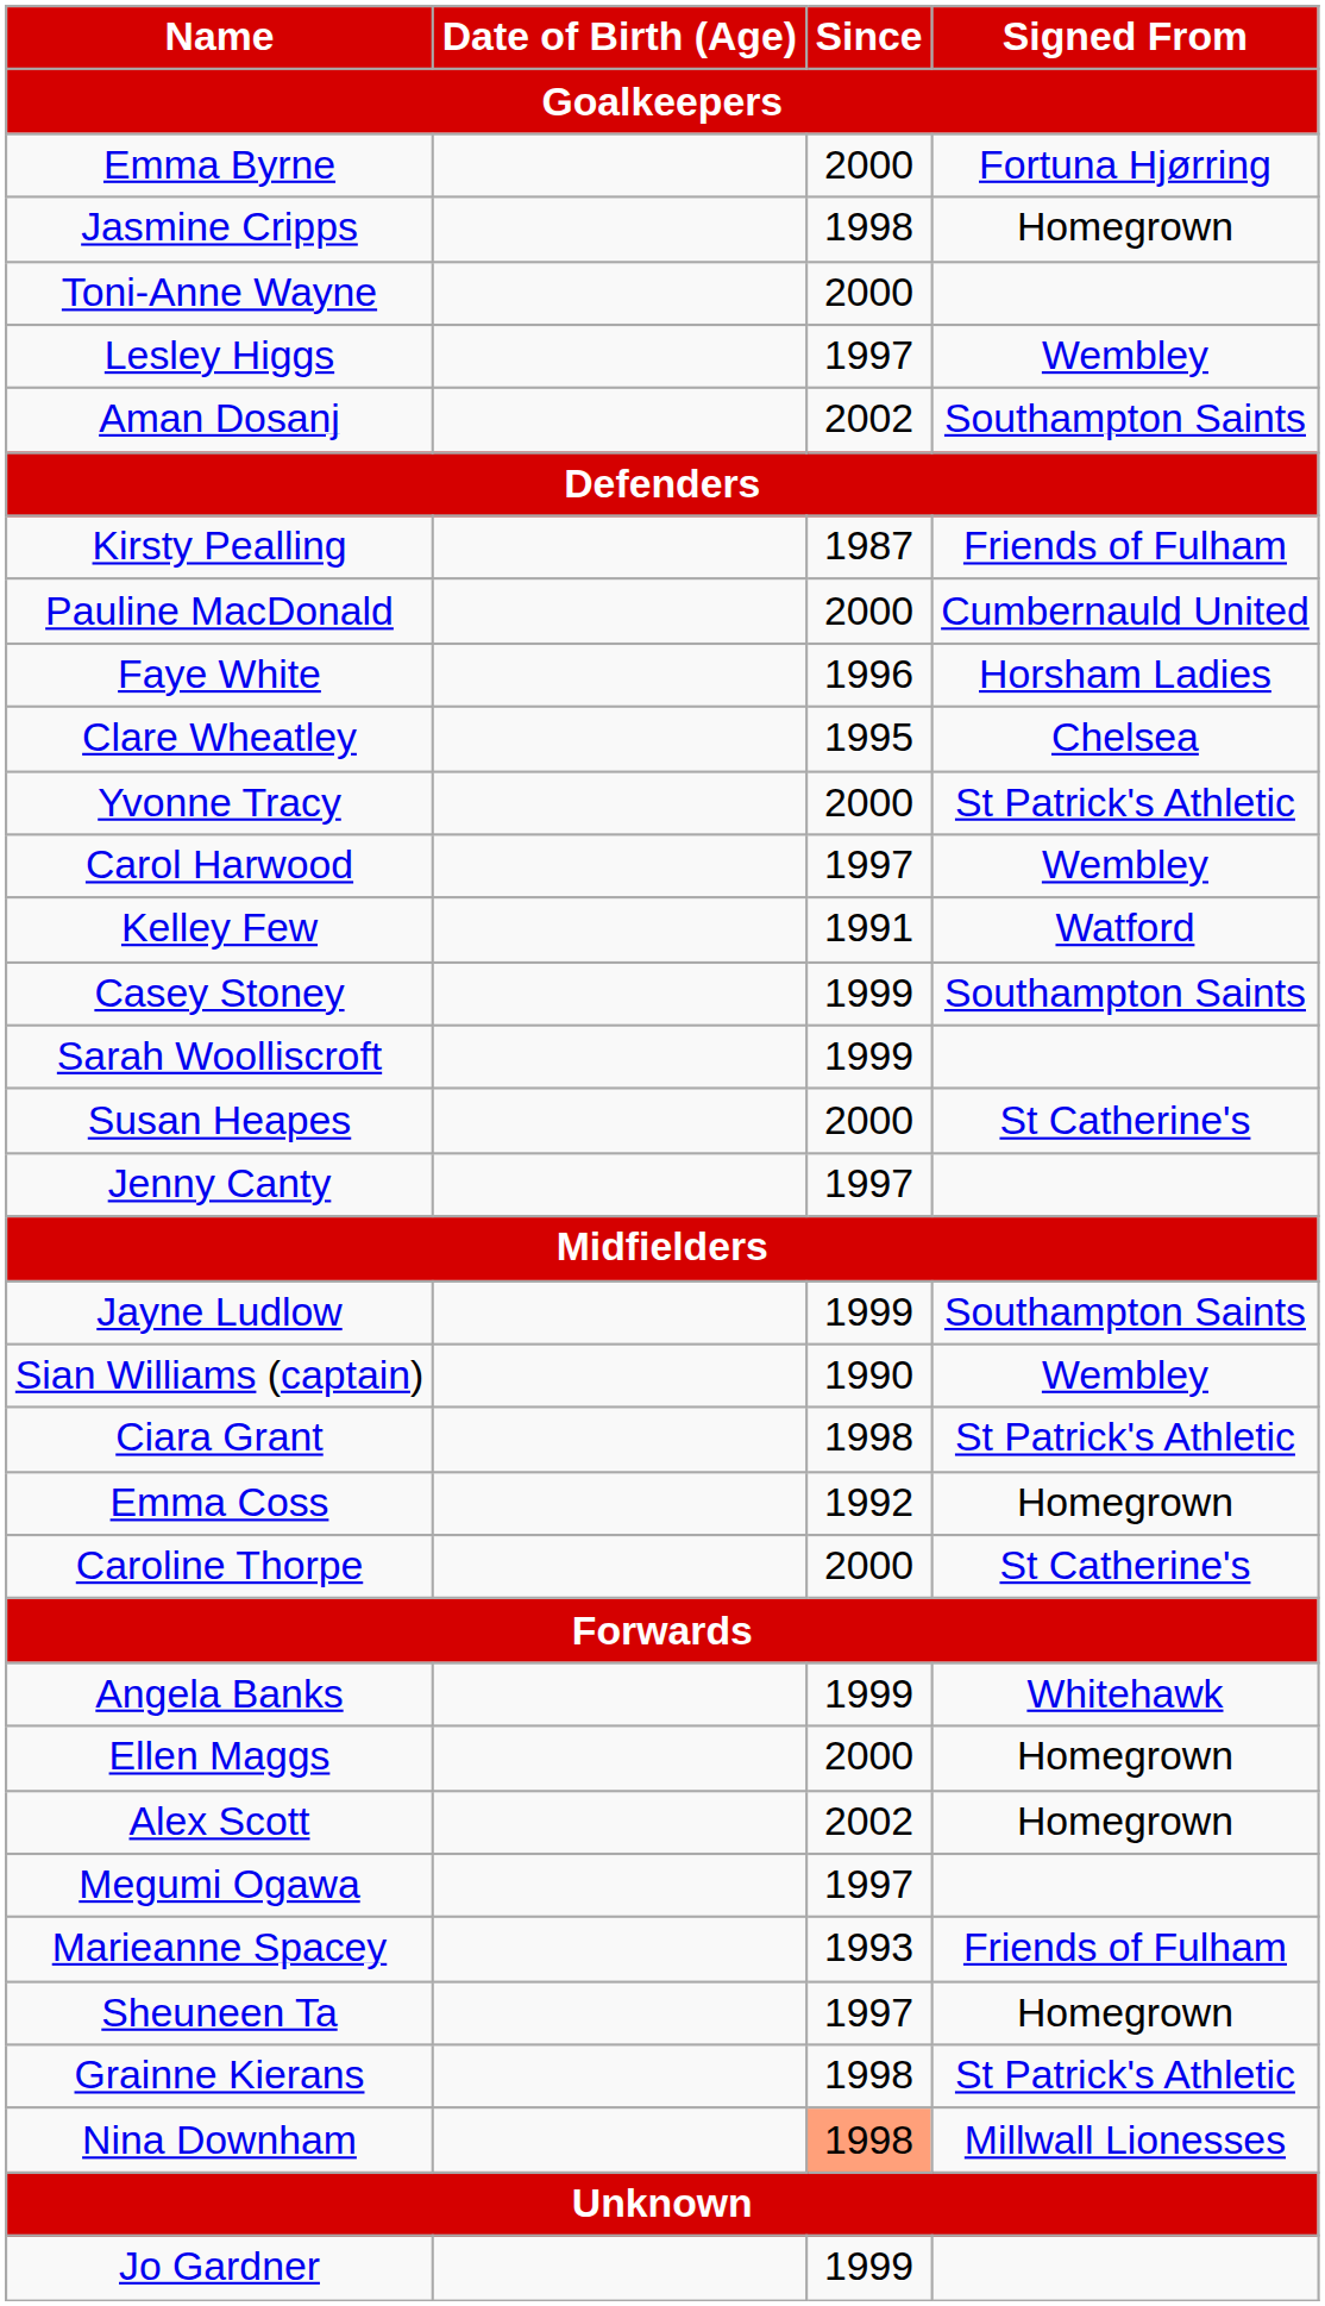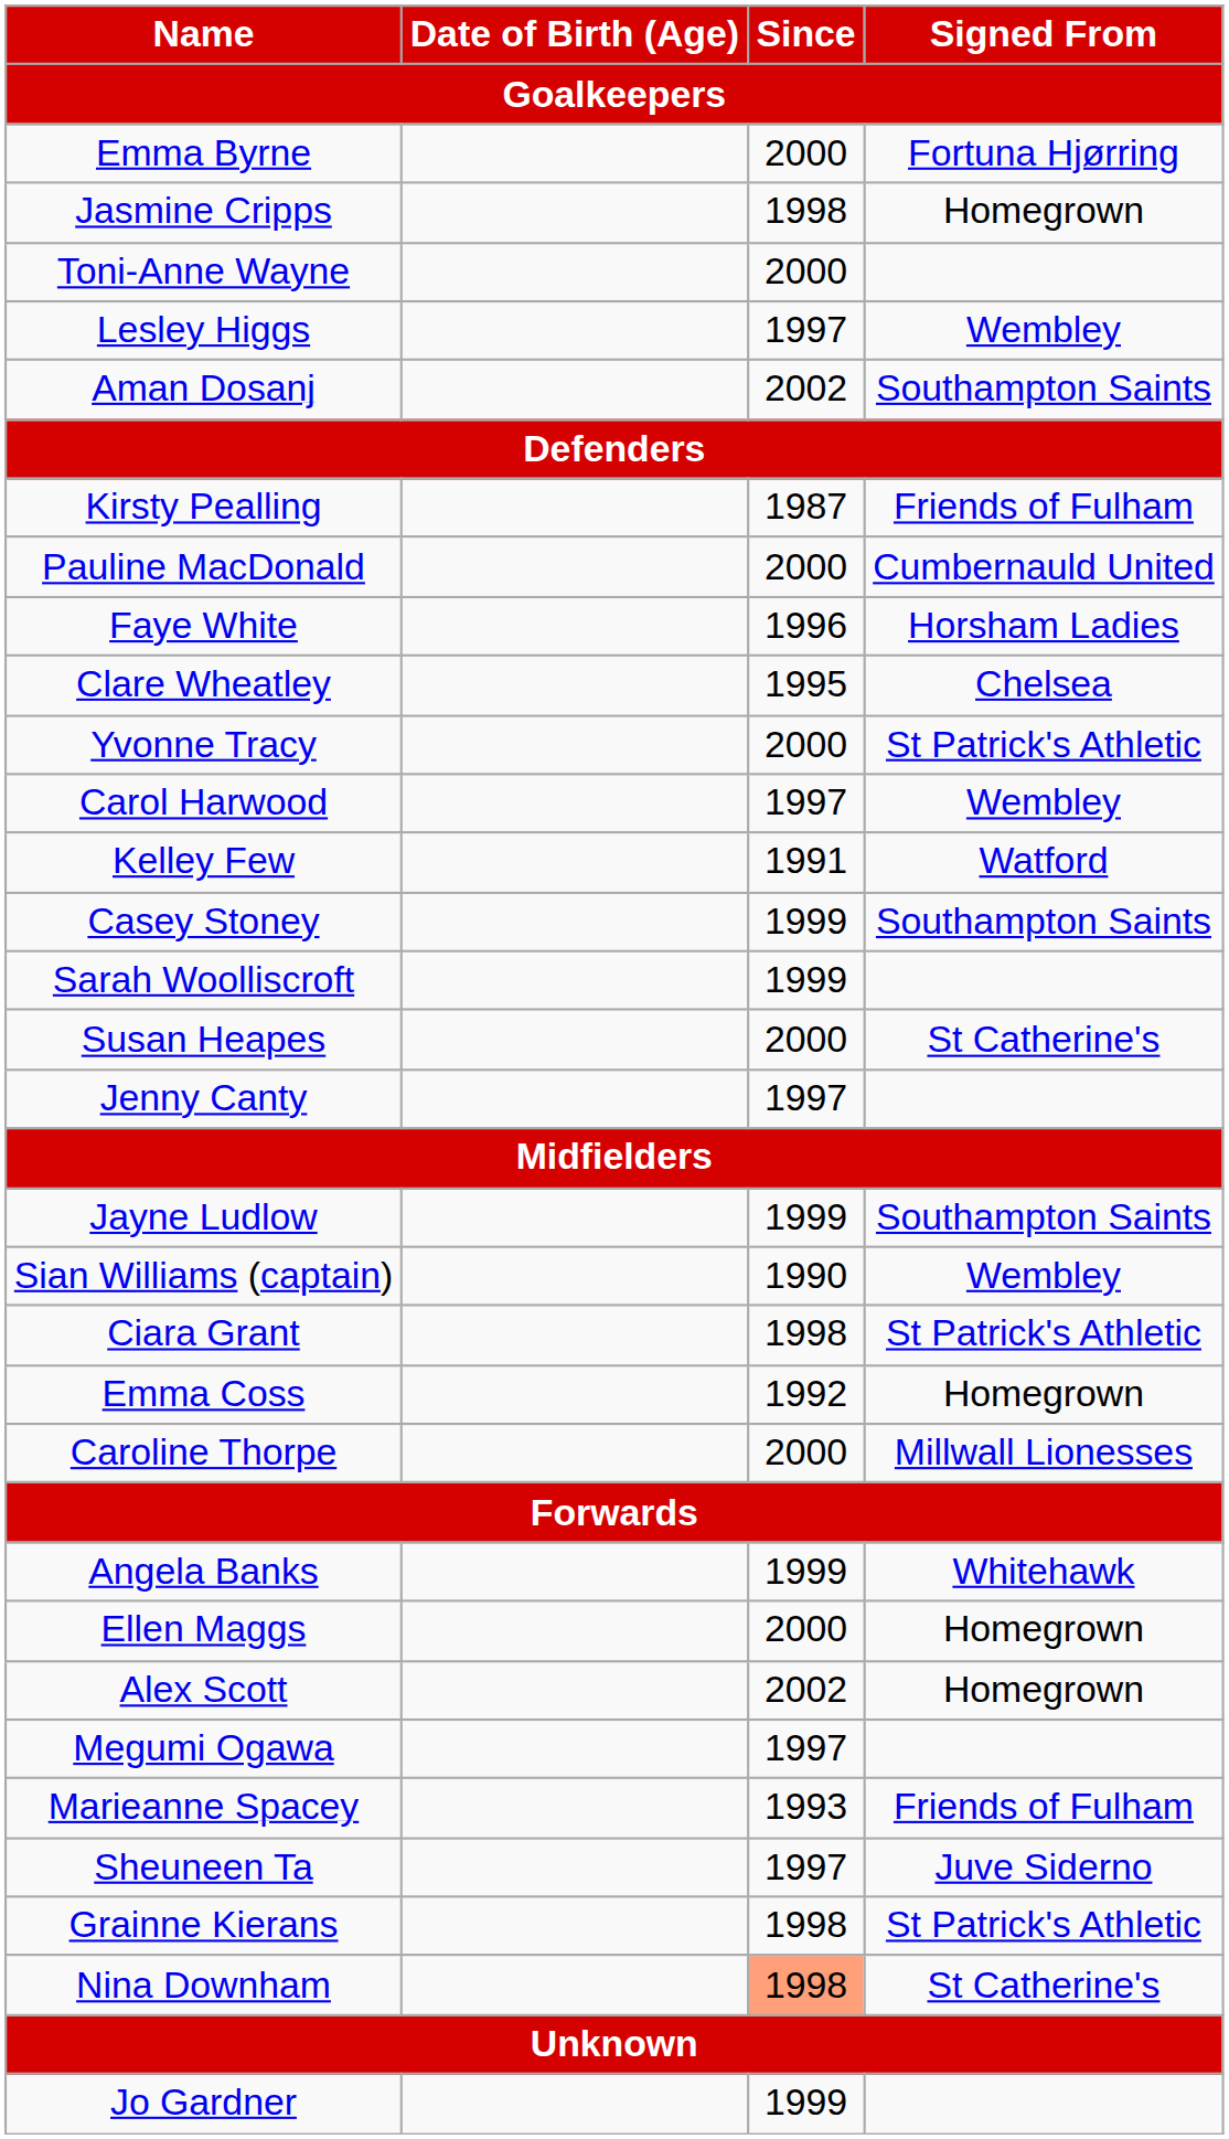Caroline Thorpe | Signed From: St Catherine's -> Millwall Lionesses
Sheuneen Ta | Signed From: Homegrown -> Juve Siderno
Nina Downham | Signed From: Millwall Lionesses -> St Catherine's
